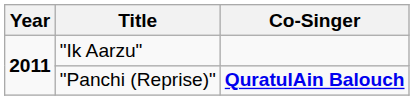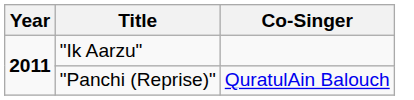"Panchi (Reprise)" | Co-Singer: bold -> normal
